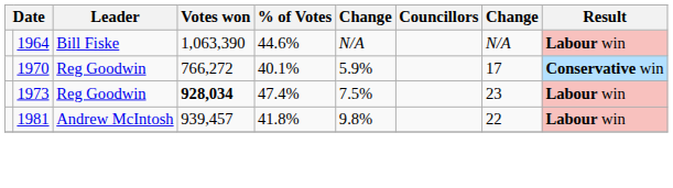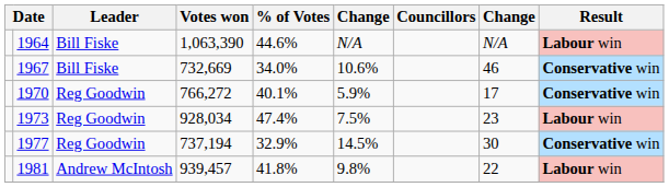+ row: 1967 | Bill Fiske | 732,669 | 34.0% | 10.6% | 46 | Conservative win
1973 | Votes won: bold -> normal
+ row: 1977 | Reg Goodwin | 737,194 | 32.9% | 14.5% | 30 | Conservative win
